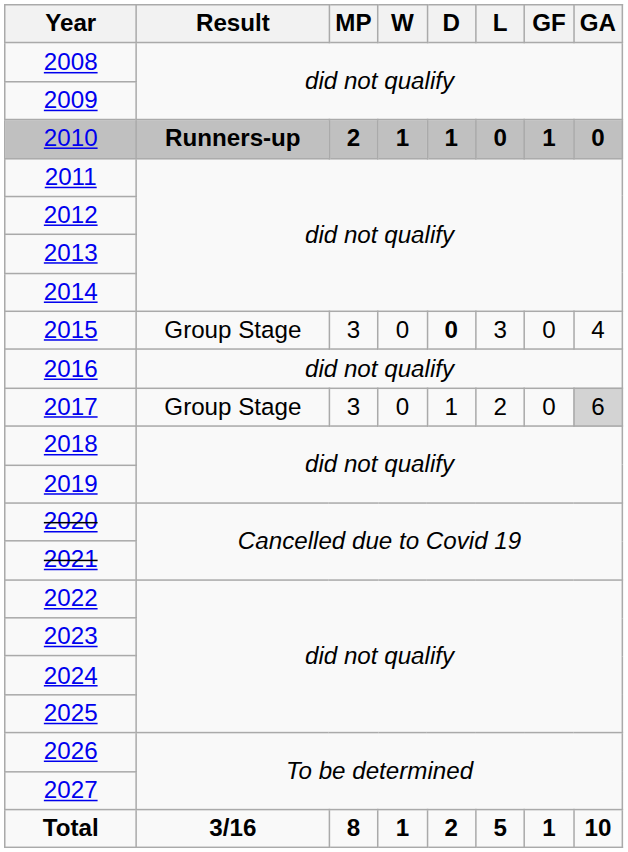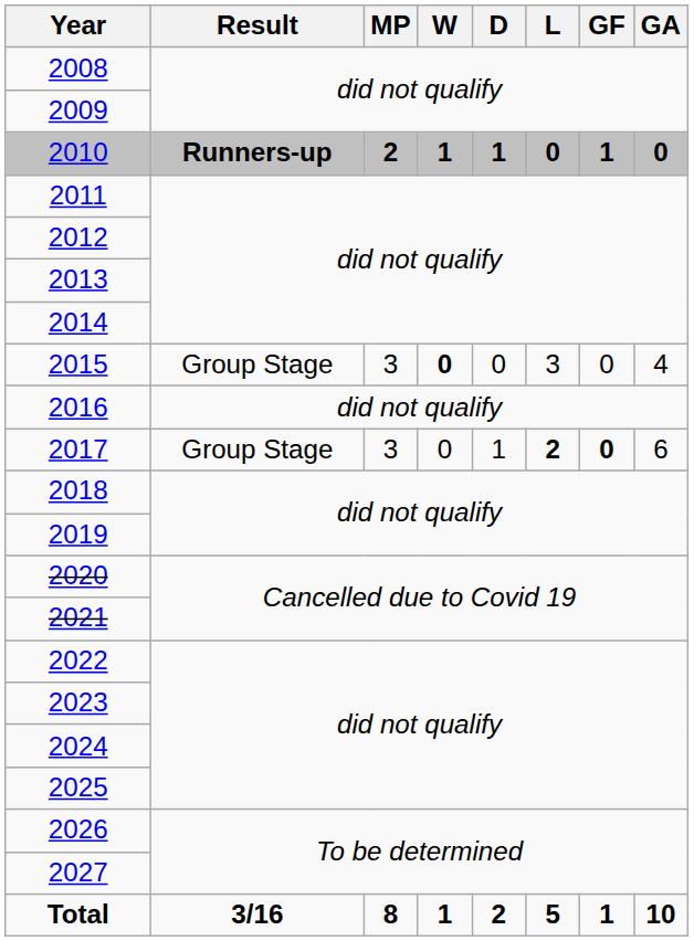2015 | W: normal -> bold
2015 | D: bold -> normal
2017 | L: normal -> bold
2017 | GF: normal -> bold
2017 | GA: lightgrey background -> no background
